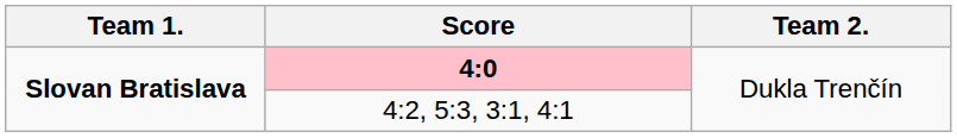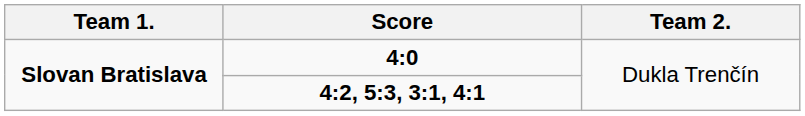4:0 | Score: pink background -> no background
4:2, 5:3, 3:1, 4:1 | Score: normal -> bold
